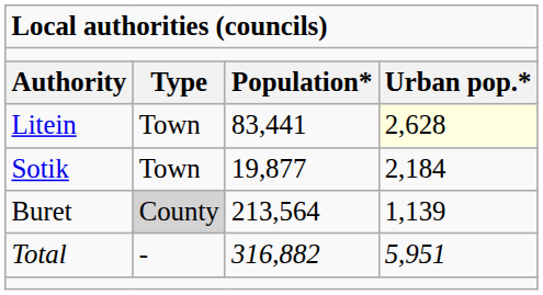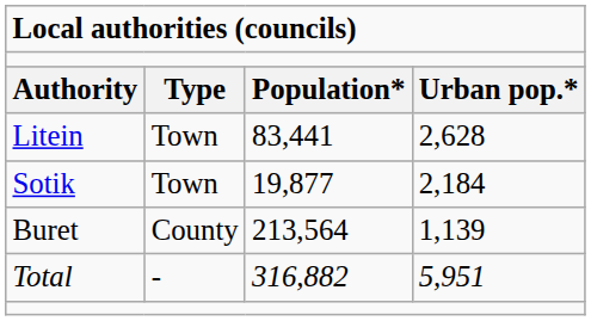Litein | column 4: lightyellow background -> no background
Buret | column 2: lightgrey background -> no background
